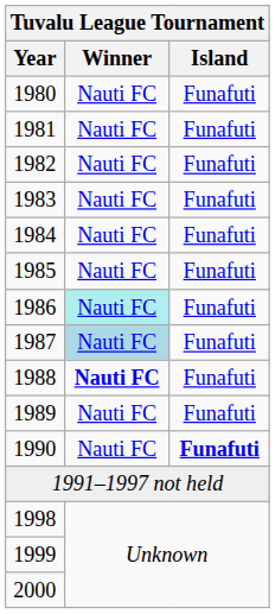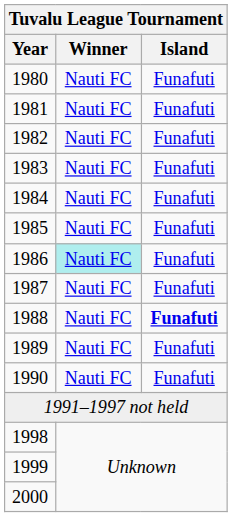1987 | Winner: lightblue background -> no background
1988 | Winner: bold -> normal
1988 | Island: normal -> bold
1990 | Island: bold -> normal
